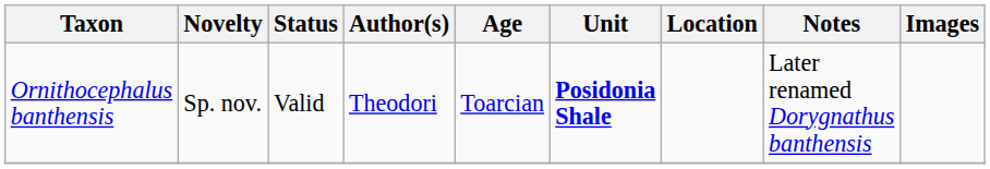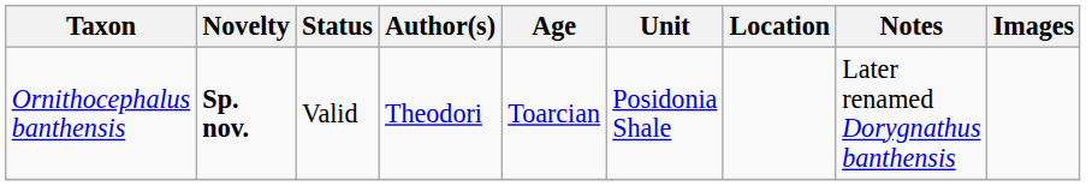Ornithocephalus banthensis | Novelty: normal -> bold
Ornithocephalus banthensis | Unit: bold -> normal
